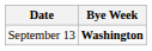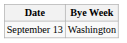September 13 | Bye Week: bold -> normal
